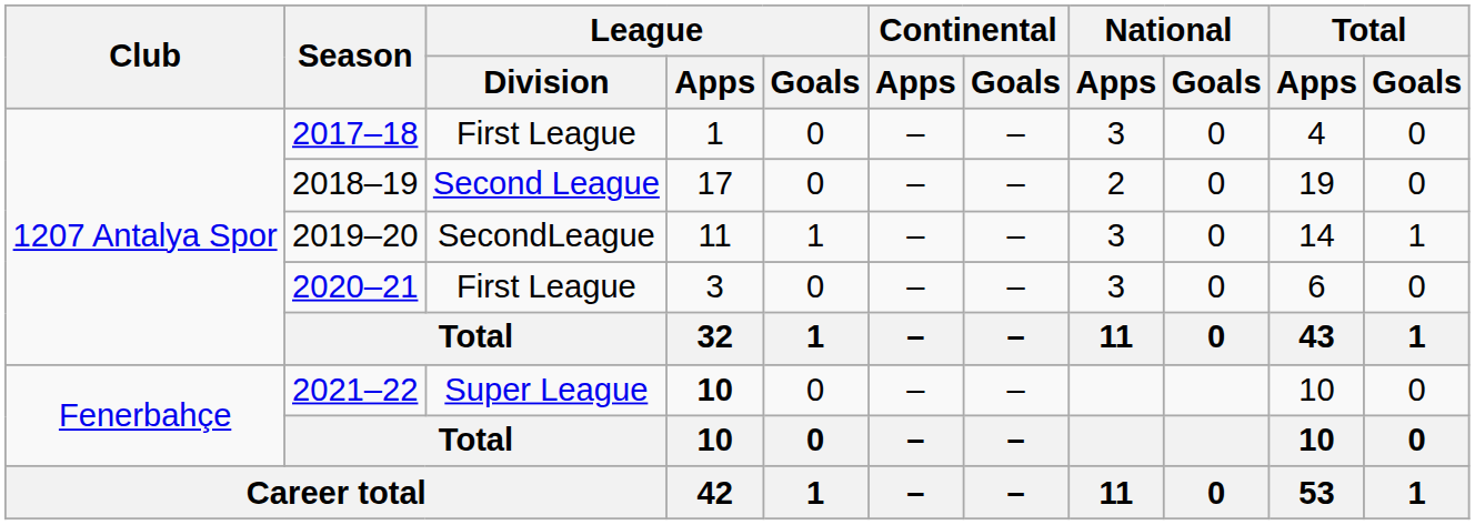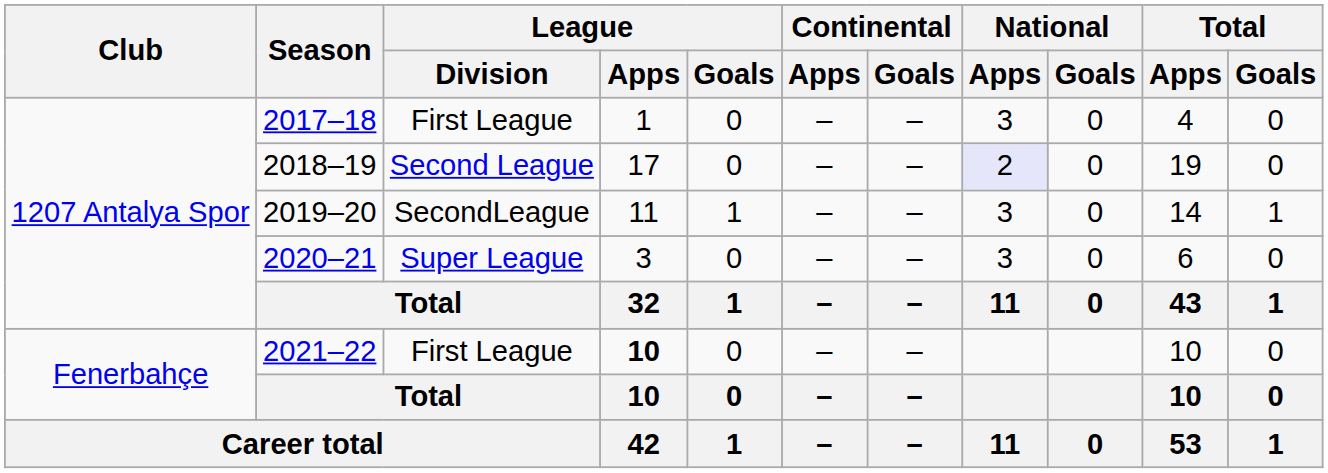2018–19 | National / Apps: no background -> lavender background
2020–21 | League / Division: First League -> Super League
2021–22 | League / Division: Super League -> First League
